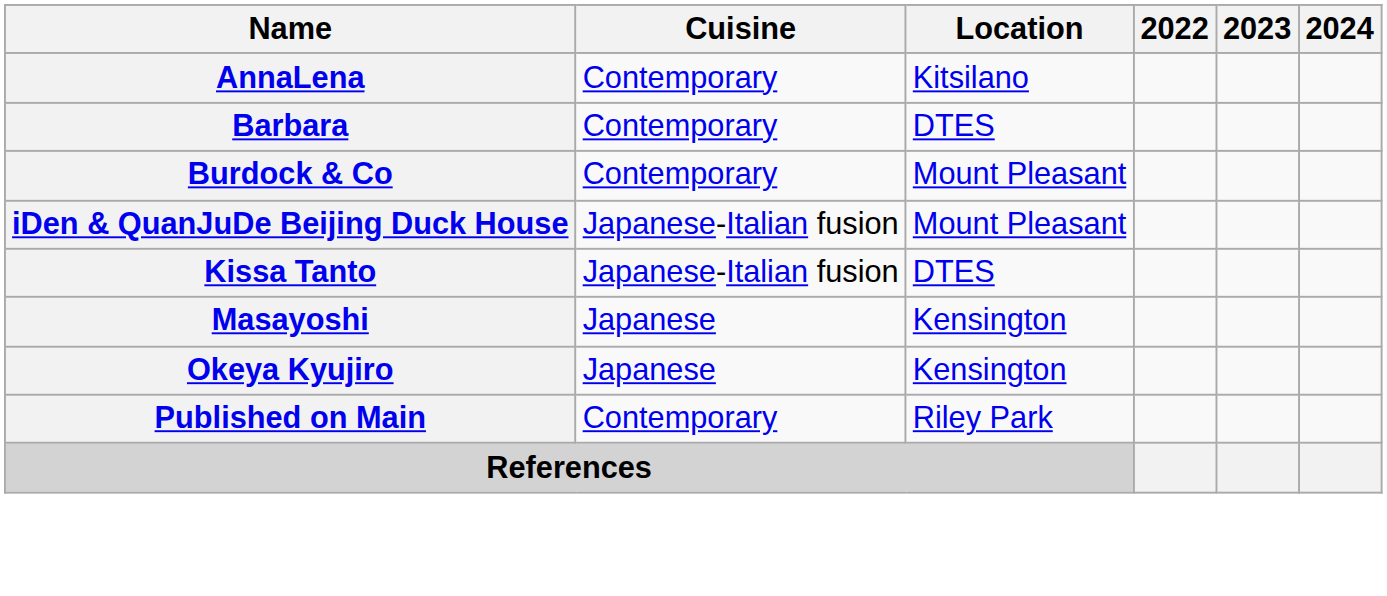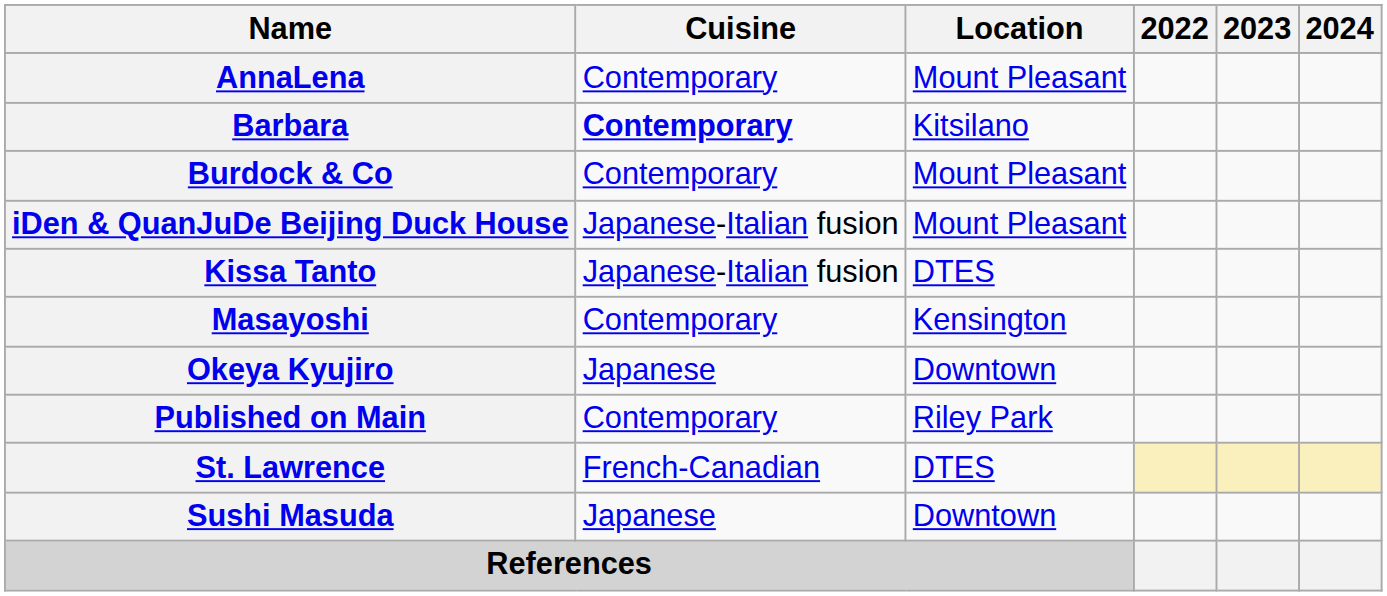AnnaLena | Location: Kitsilano -> Mount Pleasant
Barbara | Cuisine: normal -> bold
Barbara | Location: DTES -> Kitsilano
Masayoshi | Cuisine: Japanese -> Contemporary
Okeya Kyujiro | Location: Kensington -> Downtown
+ row: St. Lawrence | French-Canadian | DTES
+ row: Sushi Masuda | Japanese | Downtown
